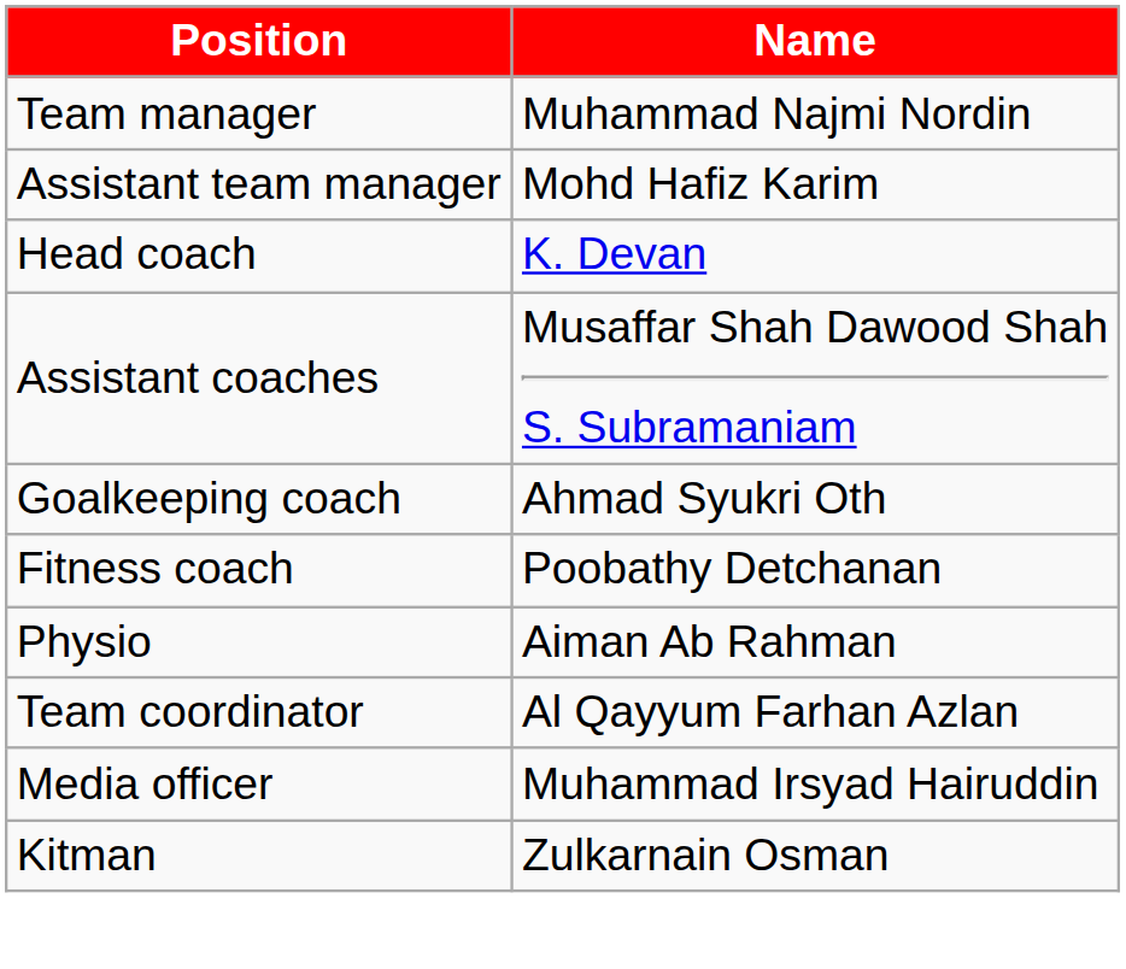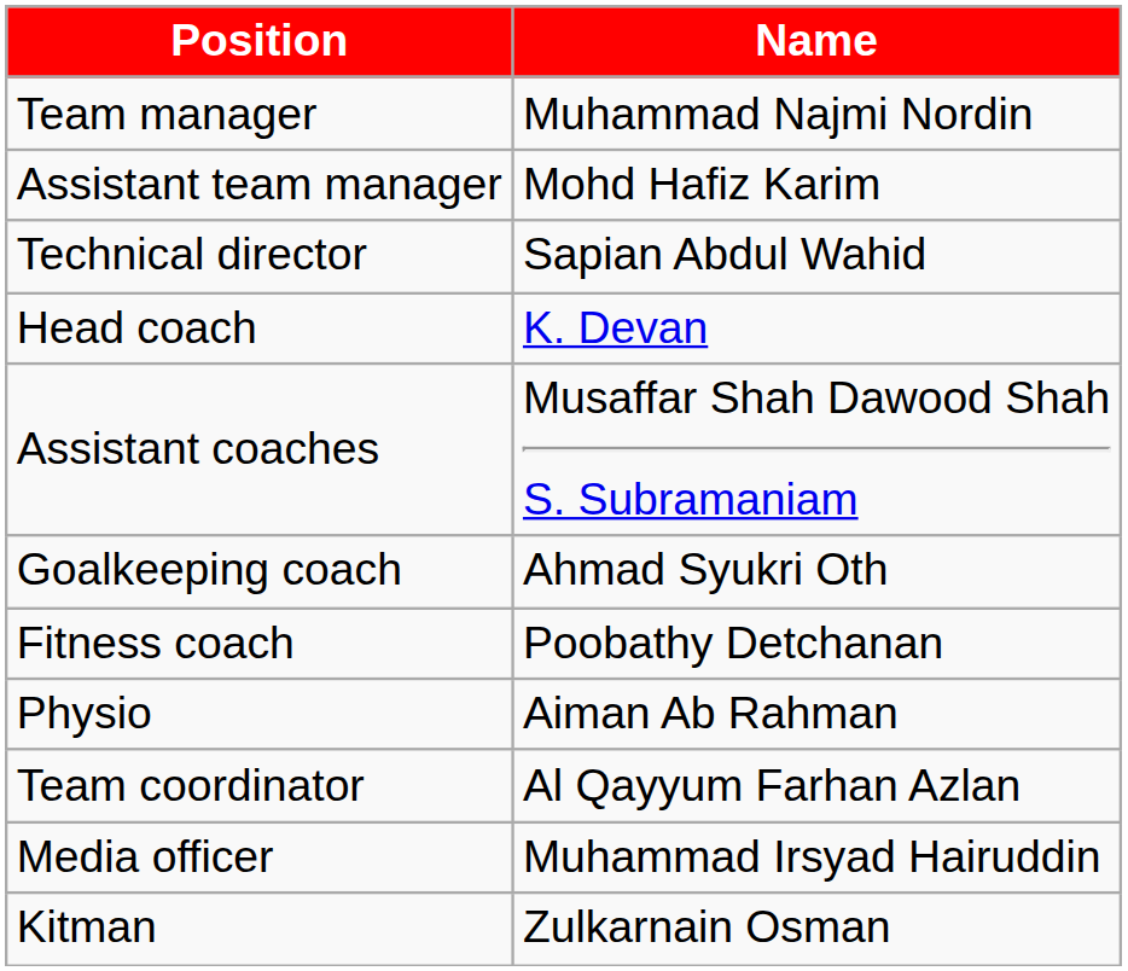+ row: Technical director | Sapian Abdul Wahid
